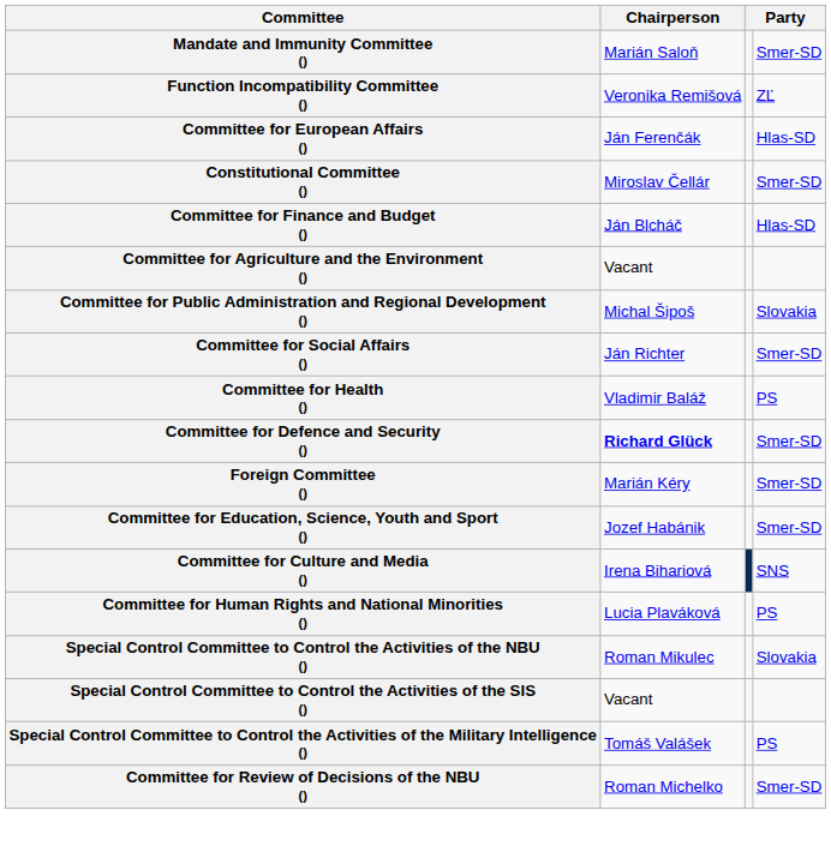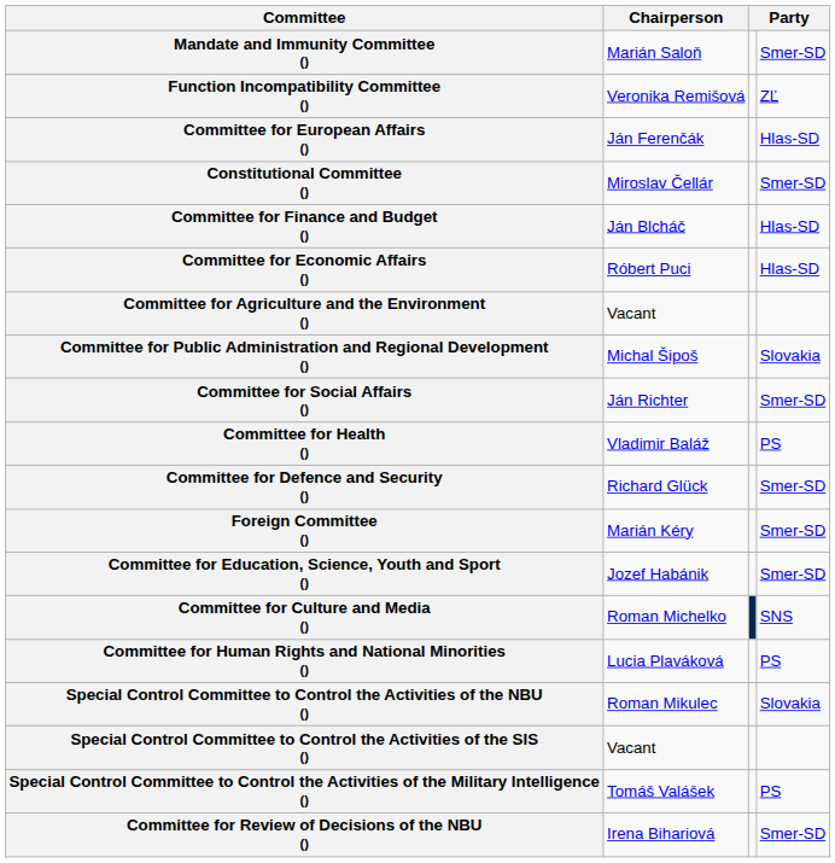+ row: Committee for Economic Affairs () | Róbert Puci | Hlas-SD
Committee for Defence and Security () | Chairperson: bold -> normal
Committee for Culture and Media () | Chairperson: Irena Bihariová -> Roman Michelko
Committee for Review of Decisions of the NBU () | Chairperson: Roman Michelko -> Irena Bihariová
